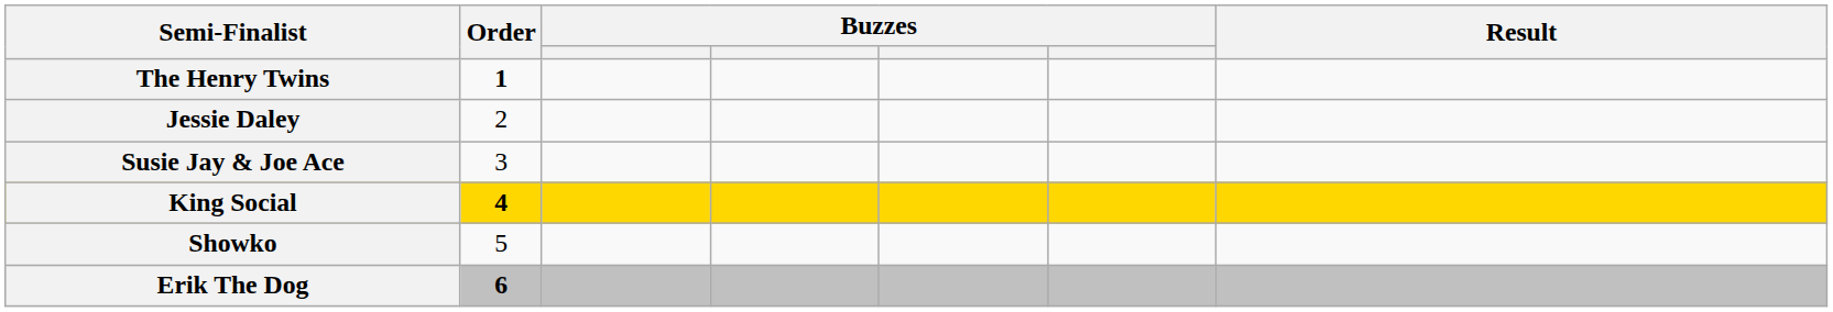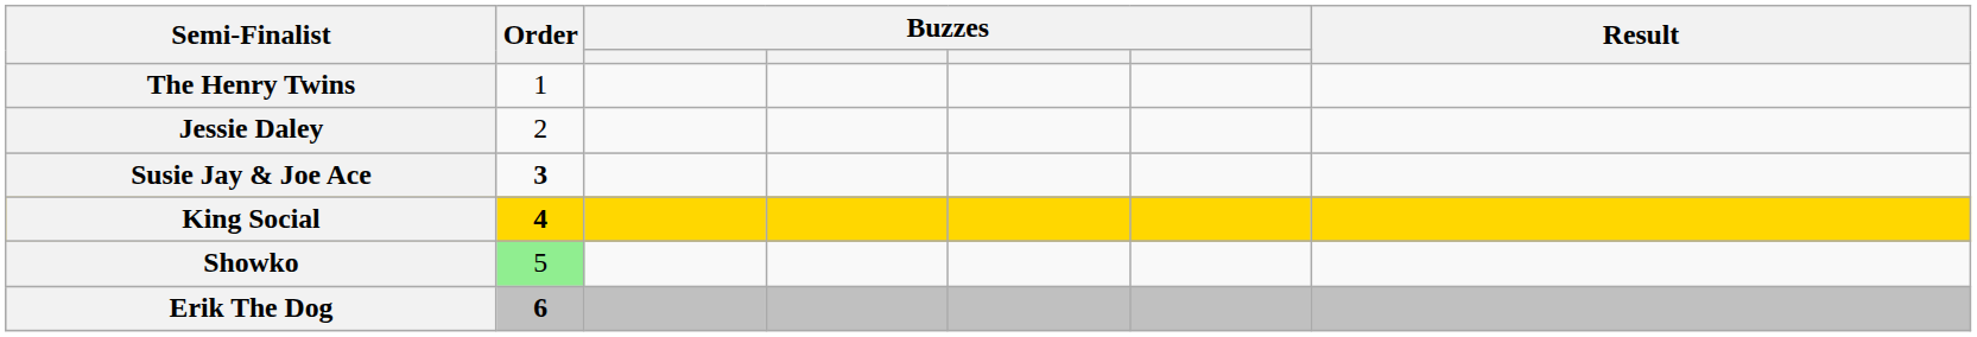The Henry Twins | Order: bold -> normal
Susie Jay & Joe Ace | Order: normal -> bold
Showko | Order: no background -> lightgreen background
